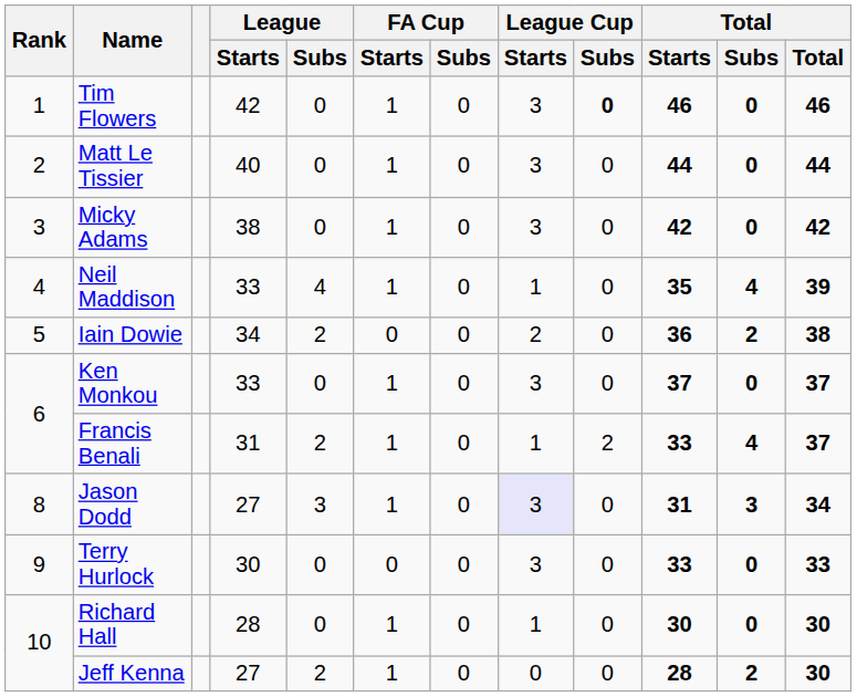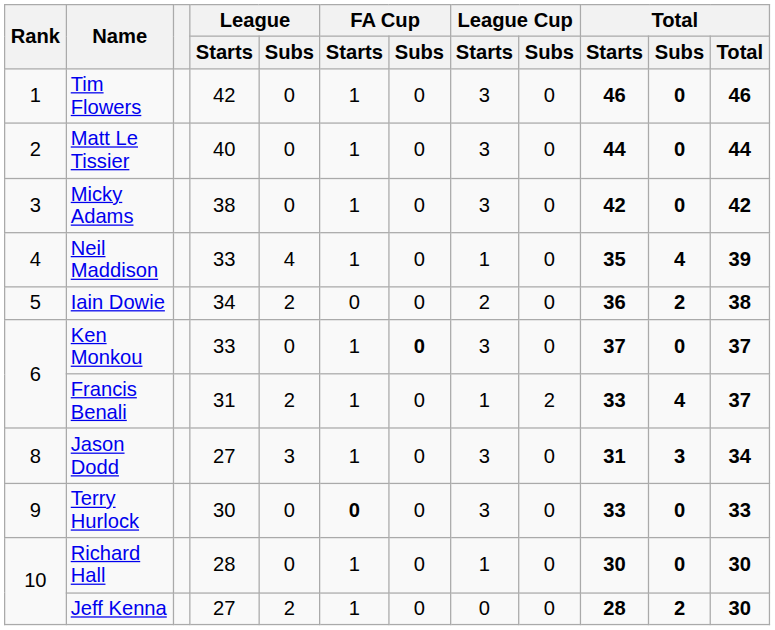Tim Flowers | League Cup / Subs: bold -> normal
Ken Monkou | FA Cup / Subs: normal -> bold
Jason Dodd | League Cup / Starts: lavender background -> no background
Terry Hurlock | FA Cup / Starts: normal -> bold
